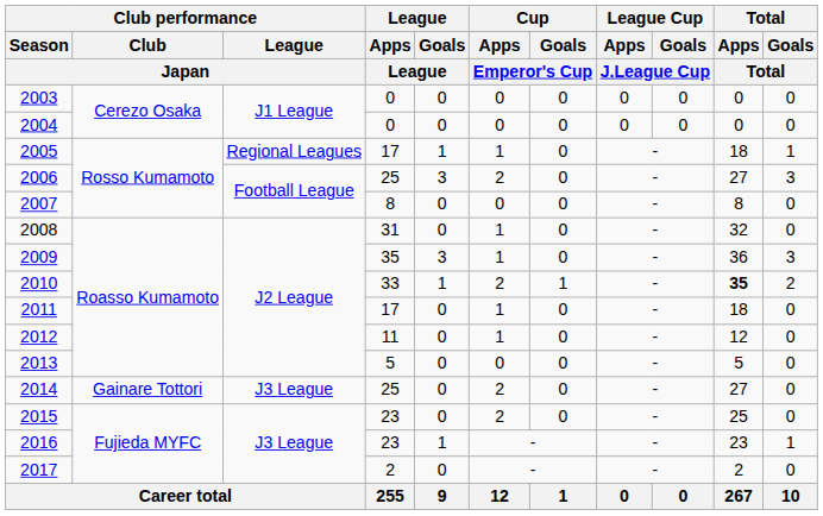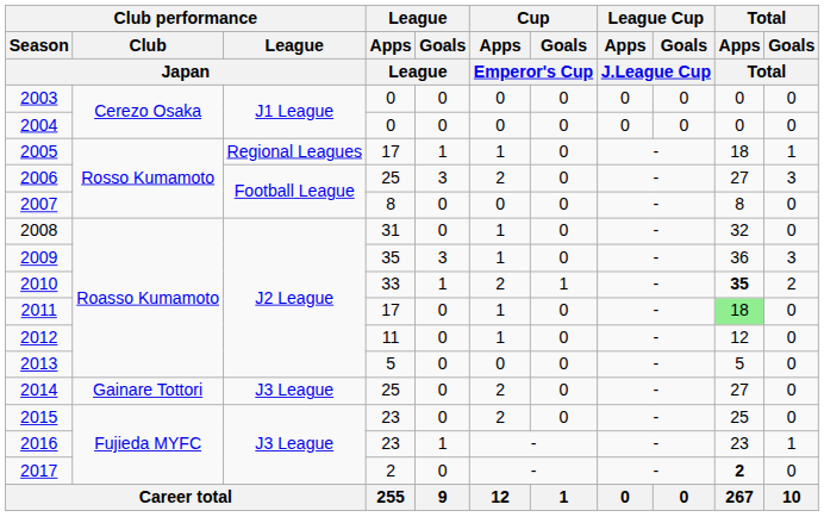2011 | Total / Apps / Total: no background -> lightgreen background
2017 | Total / Apps / Total: normal -> bold
